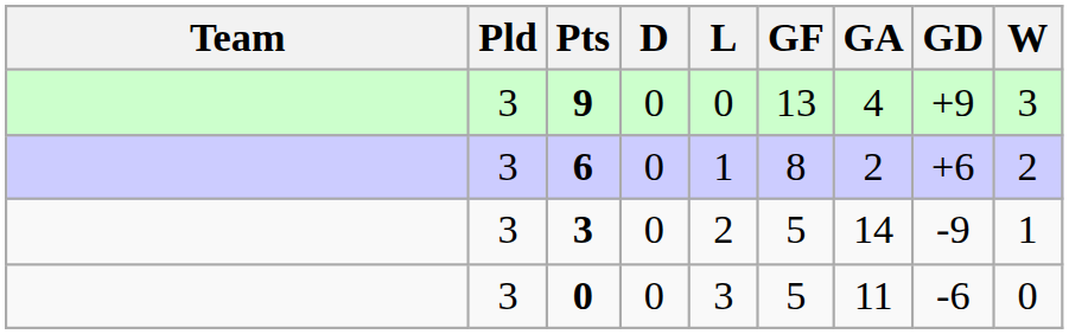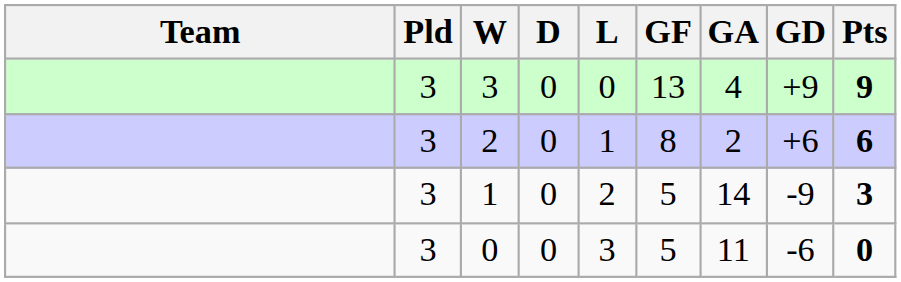columns swapped: W <-> Pts
